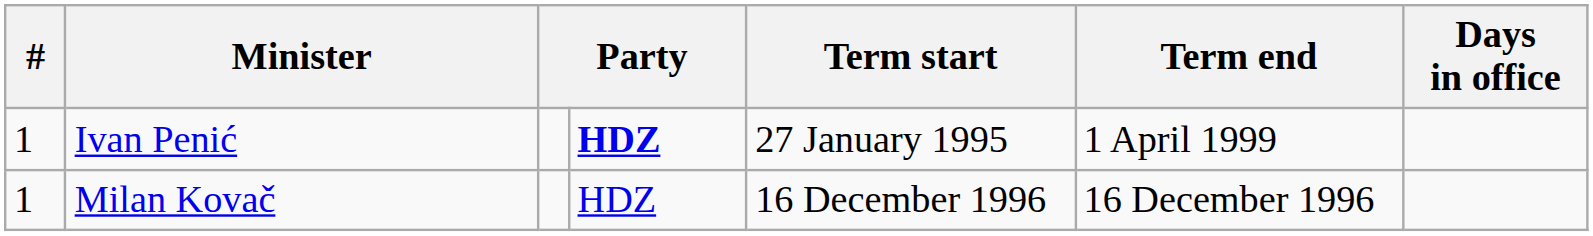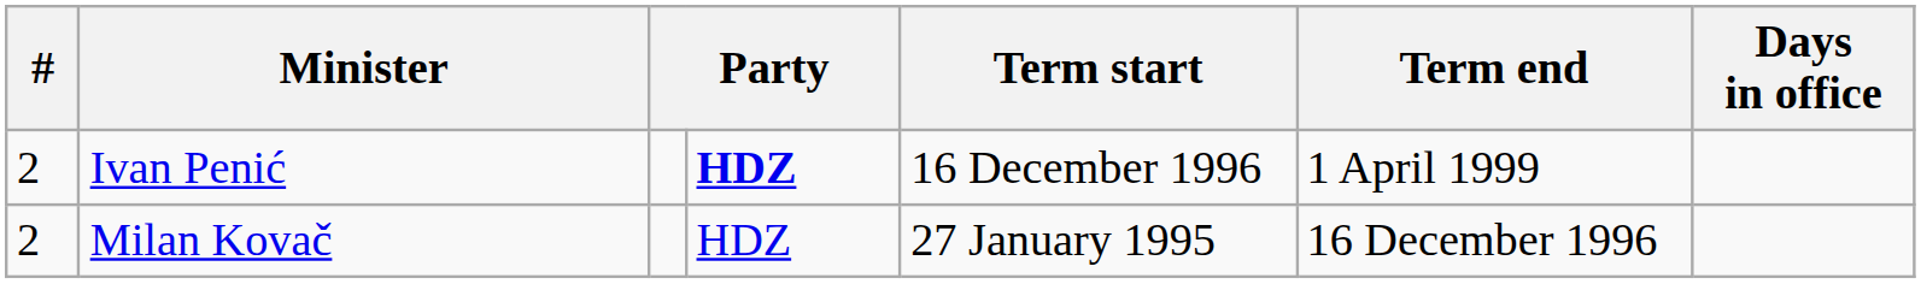Ivan Penić | #: 1 -> 2
Ivan Penić | Term start: 27 January 1995 -> 16 December 1996
Milan Kovač | #: 1 -> 2
Milan Kovač | Term start: 16 December 1996 -> 27 January 1995
